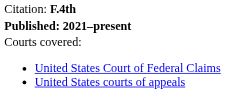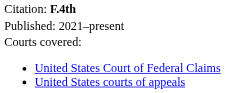row 2 | column 1: bold -> normal
